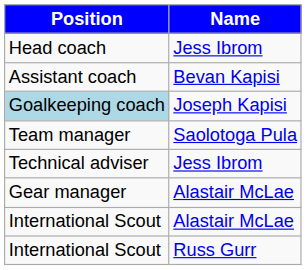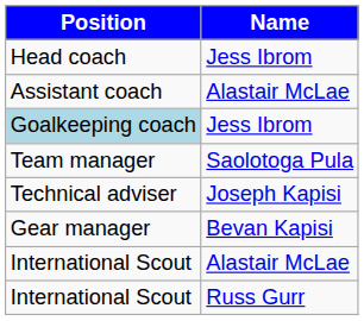row 3 | Name: Bevan Kapisi -> Alastair McLae
row 4 | Name: Joseph Kapisi -> Jess Ibrom
row 6 | Name: Jess Ibrom -> Joseph Kapisi
row 7 | Name: Alastair McLae -> Bevan Kapisi
